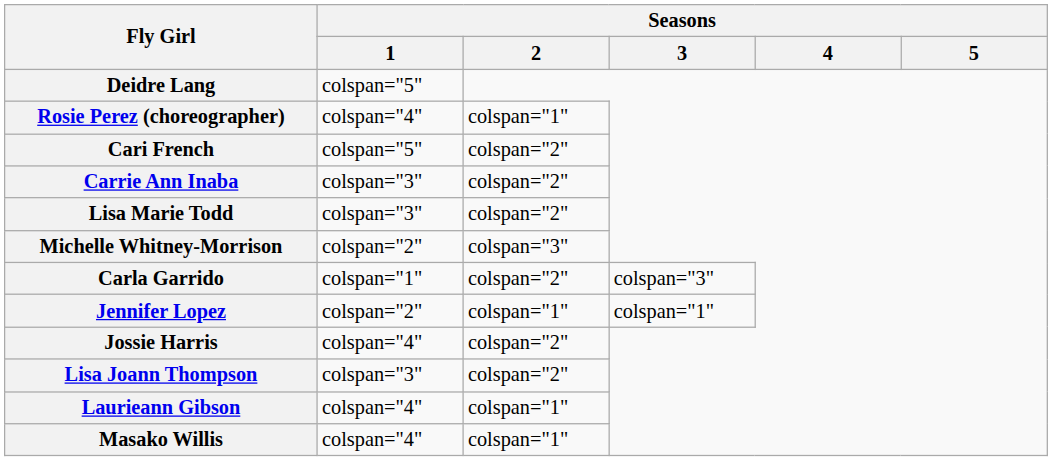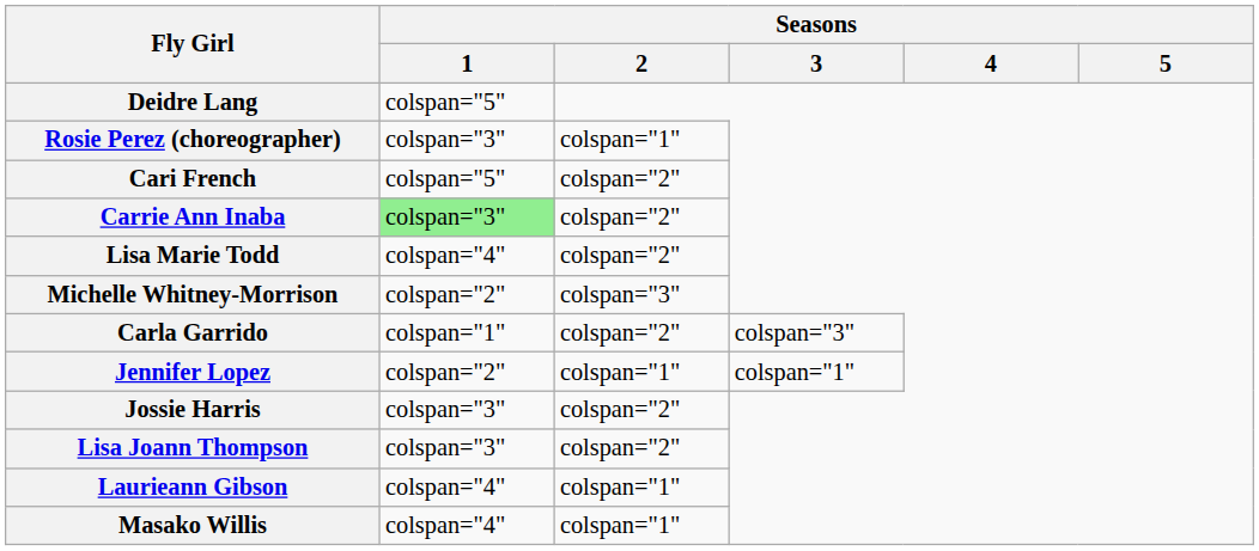Rosie Perez (choreographer) | Seasons / 1: colspan="4" -> colspan="3"
Carrie Ann Inaba | Seasons / 1: no background -> lightgreen background
Lisa Marie Todd | Seasons / 1: colspan="3" -> colspan="4"
Jossie Harris | Seasons / 1: colspan="4" -> colspan="3"
